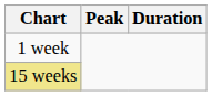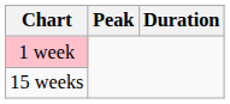1 week | Chart: no background -> pink background
15 weeks | Chart: khaki background -> no background
